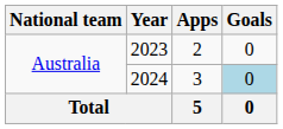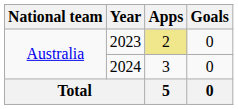2023 | Apps: no background -> khaki background
2024 | Goals: lightblue background -> no background
